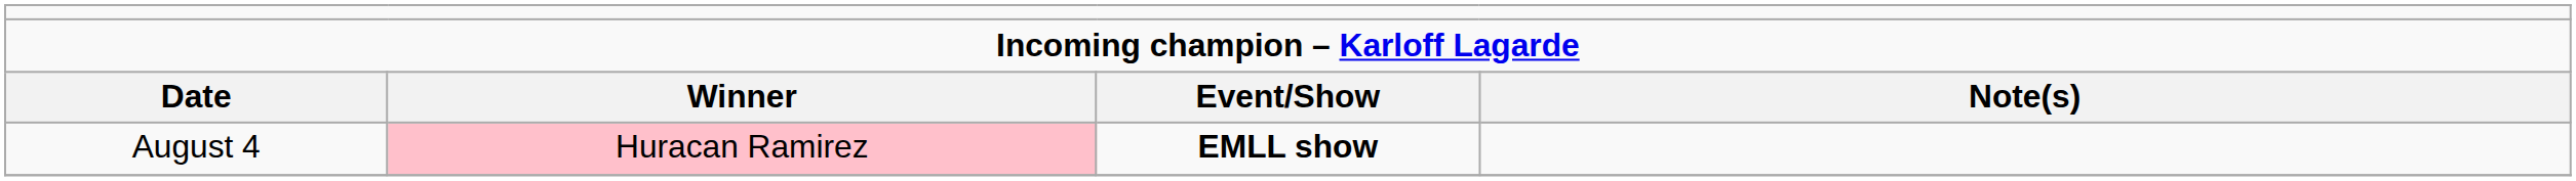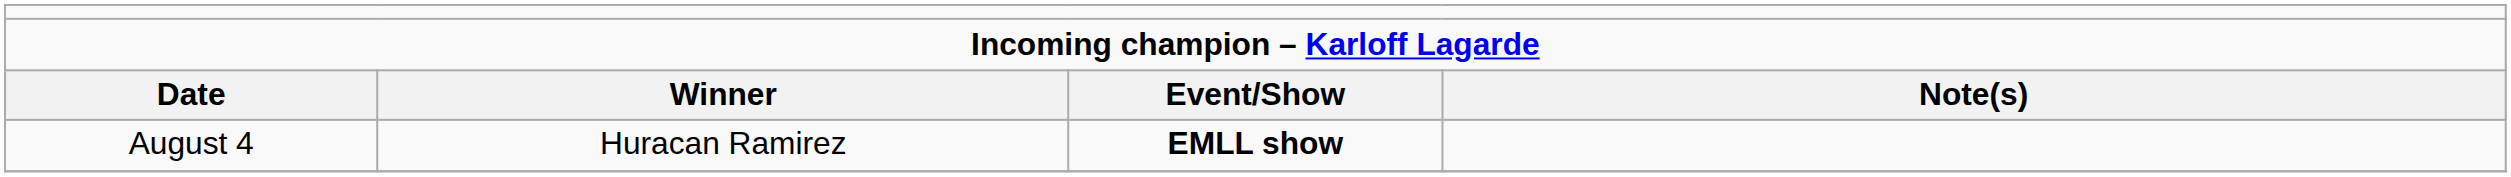August 4 | column 2: pink background -> no background
